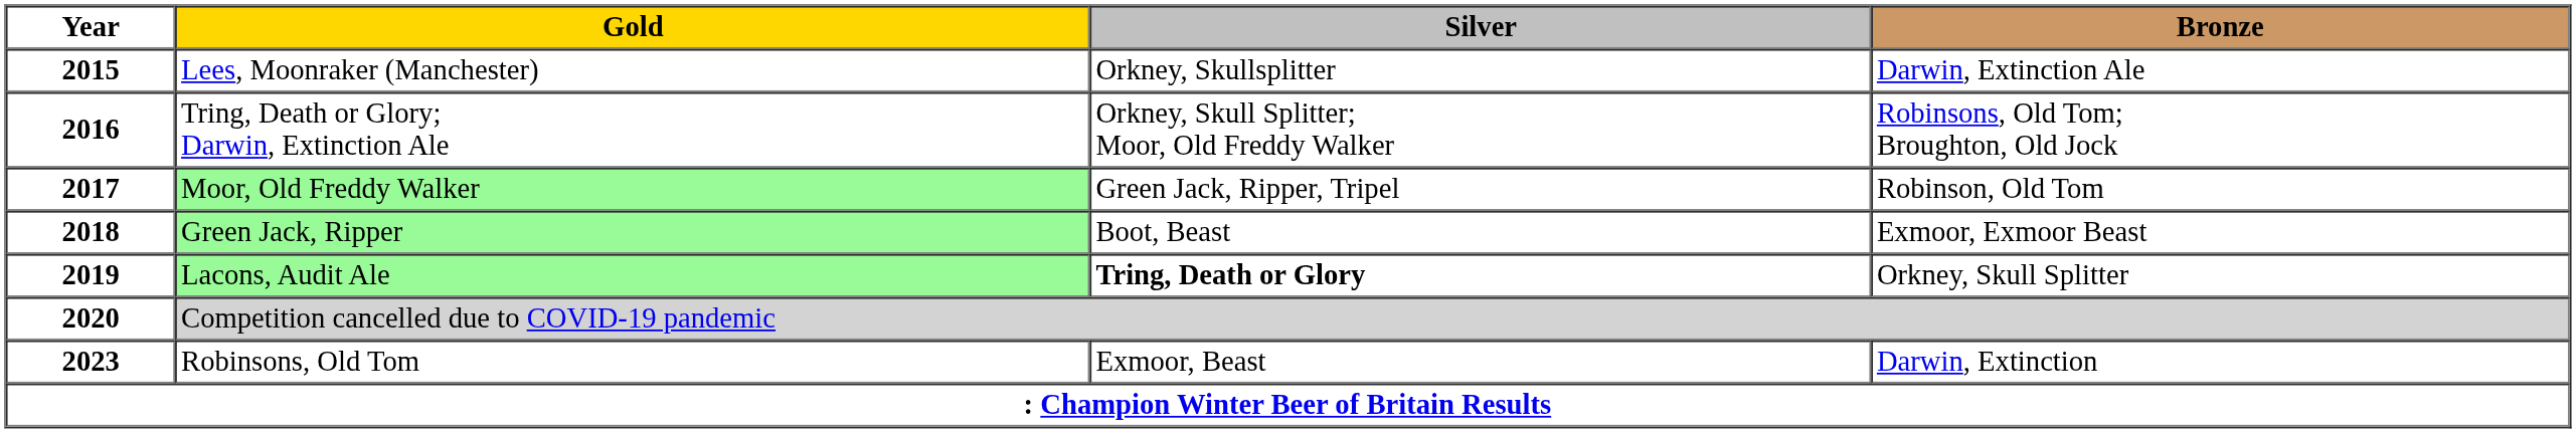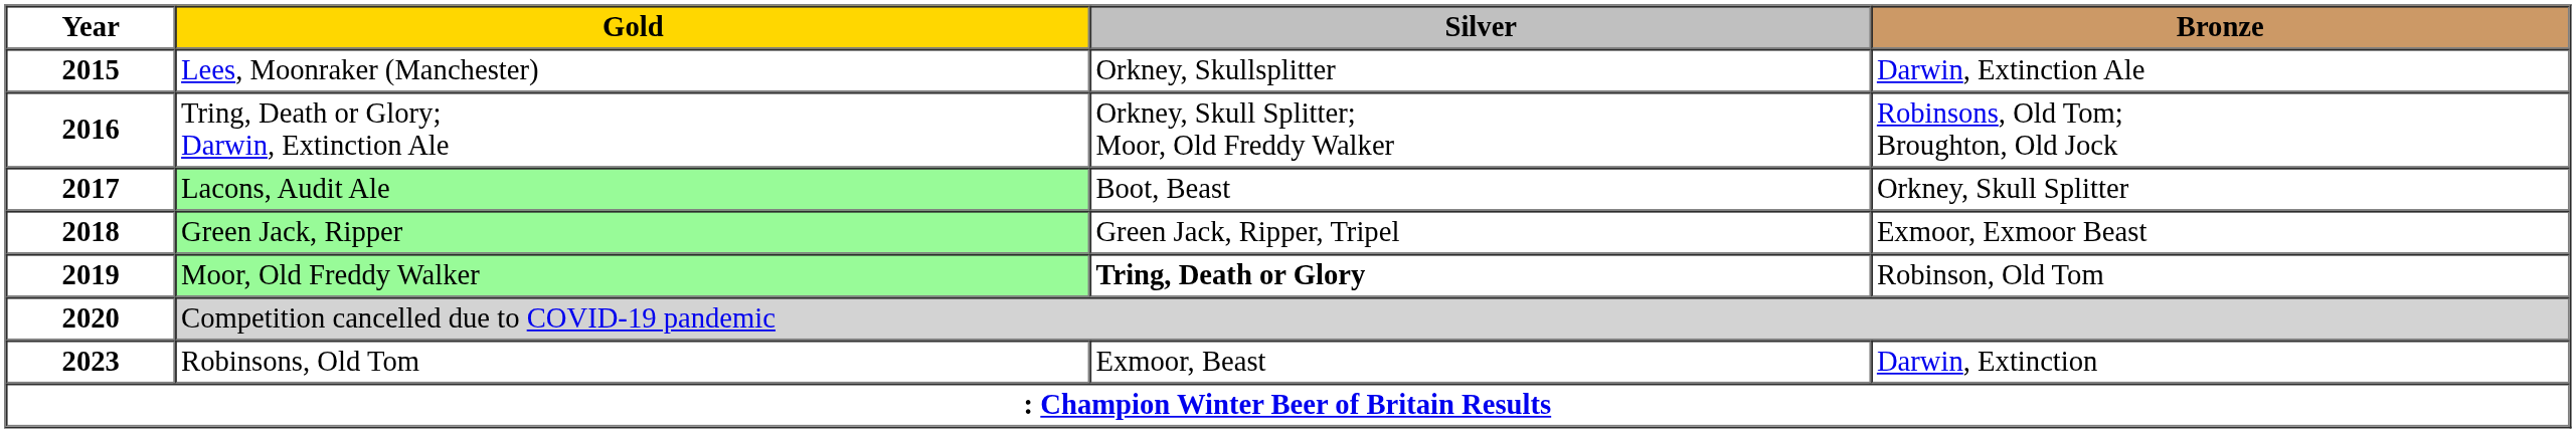2017 | Gold: Moor, Old Freddy Walker -> Lacons, Audit Ale
2017 | Silver: Green Jack, Ripper, Tripel -> Boot, Beast
2017 | Bronze: Robinson, Old Tom -> Orkney, Skull Splitter
2018 | Silver: Boot, Beast -> Green Jack, Ripper, Tripel
2019 | Gold: Lacons, Audit Ale -> Moor, Old Freddy Walker
2019 | Bronze: Orkney, Skull Splitter -> Robinson, Old Tom
